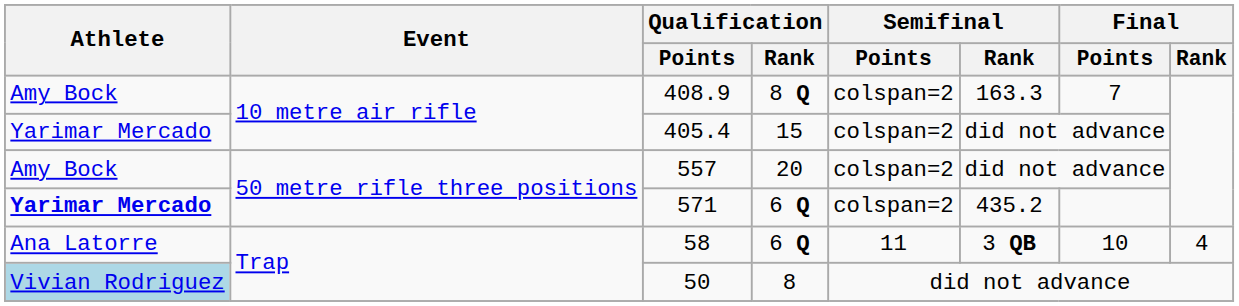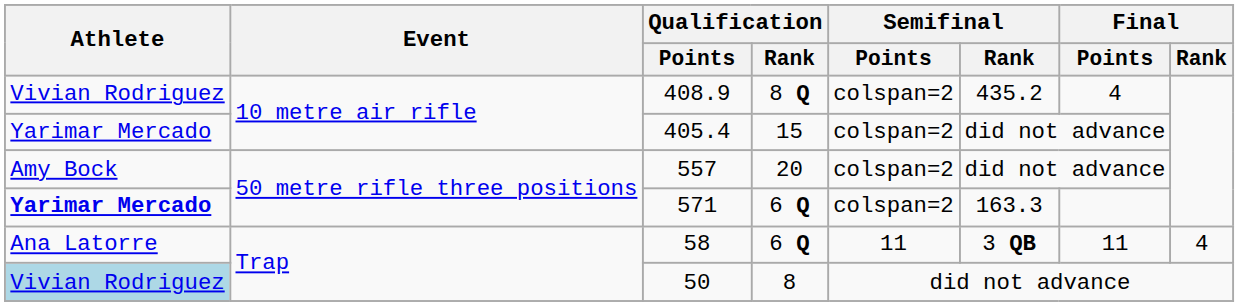408.9 | Athlete: Amy Bock -> Vivian Rodriguez
408.9 | Semifinal / Rank: 163.3 -> 435.2
408.9 | Final / Points: 7 -> 4
571 | Semifinal / Rank: 435.2 -> 163.3
58 | Final / Points: 10 -> 11
